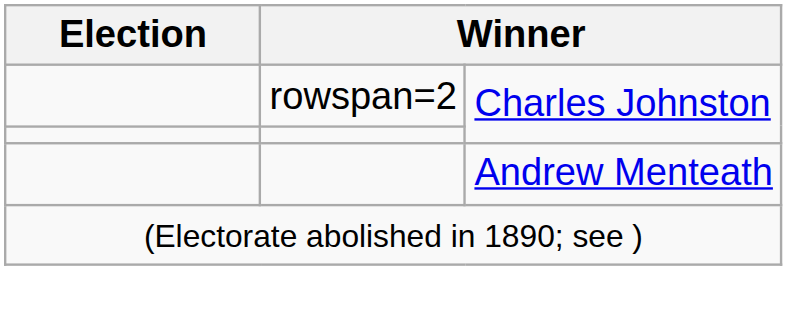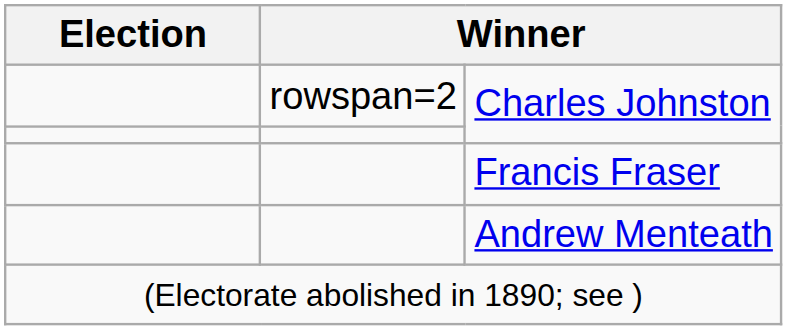+ row: Francis Fraser
